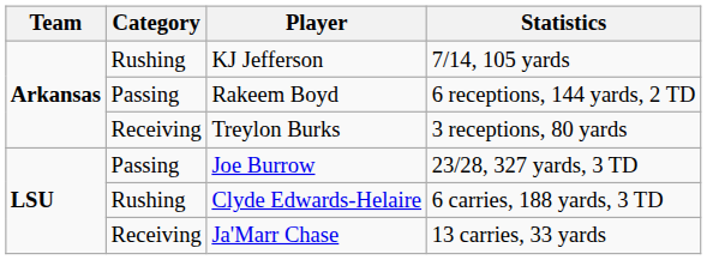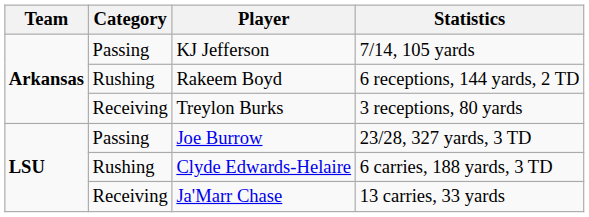KJ Jefferson | Category: Rushing -> Passing
Rakeem Boyd | Category: Passing -> Rushing
